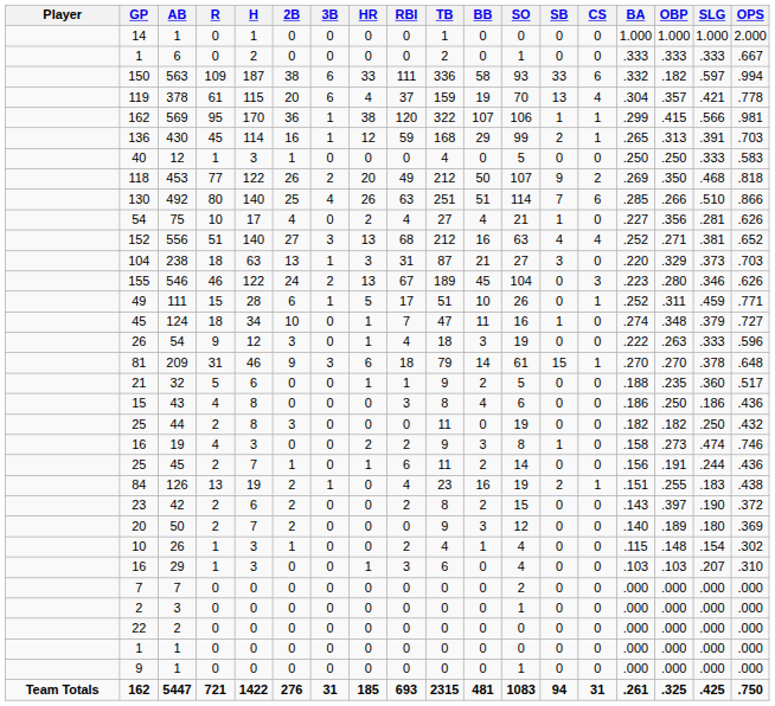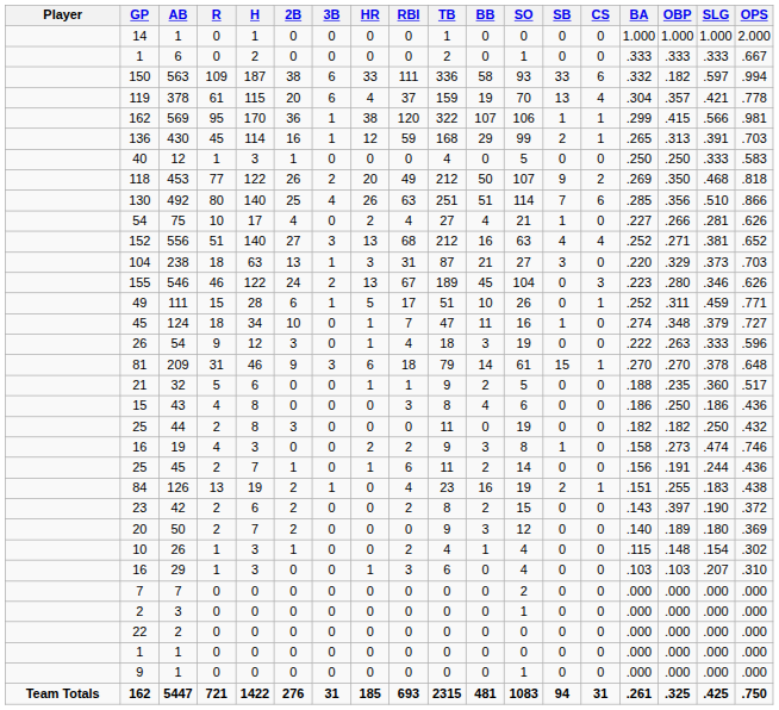492 | OBP: .266 -> .356
75 | OBP: .356 -> .266
